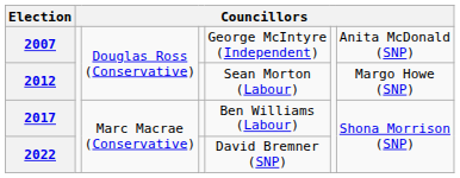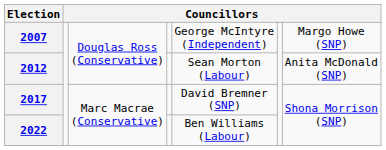2007 | column 7: Anita McDonald (SNP) -> Margo Howe (SNP)
2012 | column 7: Margo Howe (SNP) -> Anita McDonald (SNP)
2017 | column 5: Ben Williams (Labour) -> David Bremner (SNP)
2022 | column 5: David Bremner (SNP) -> Ben Williams (Labour)
